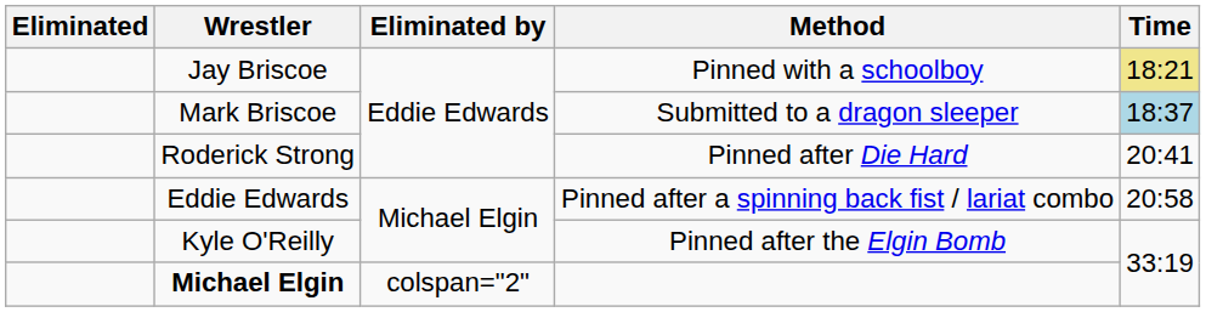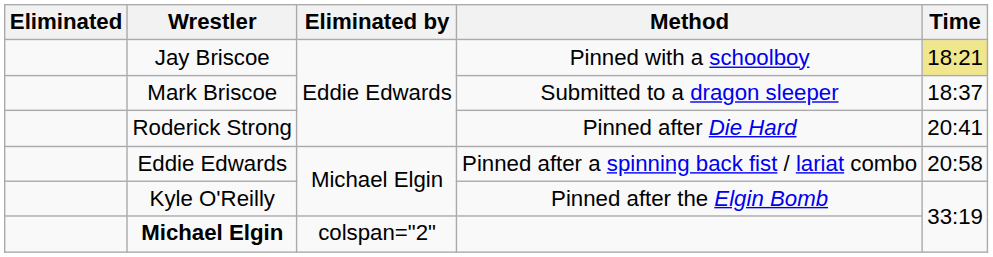Mark Briscoe | Time: lightblue background -> no background
